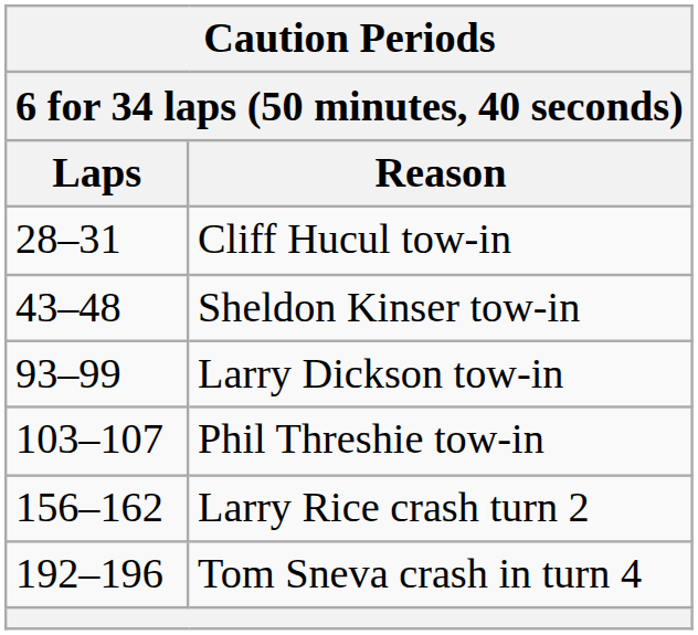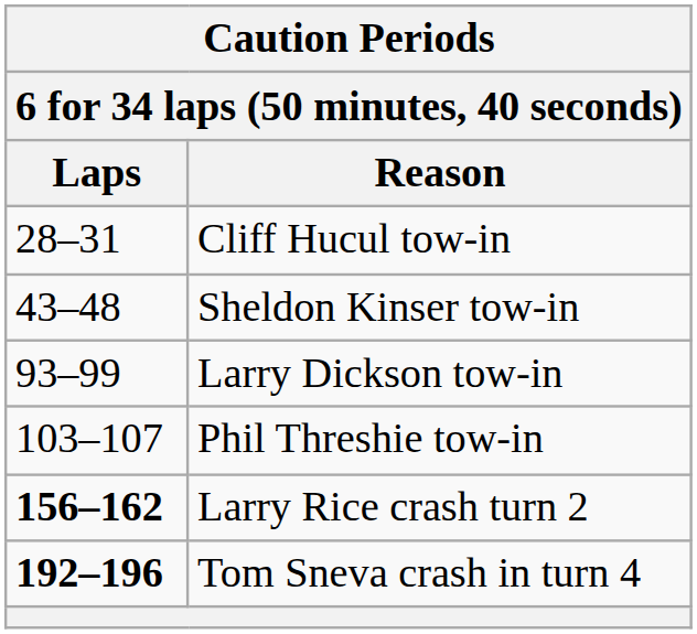Larry Rice crash turn 2 | column 1: normal -> bold
Tom Sneva crash in turn 4 | column 1: normal -> bold
